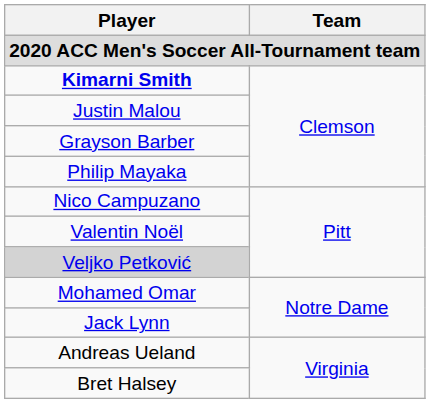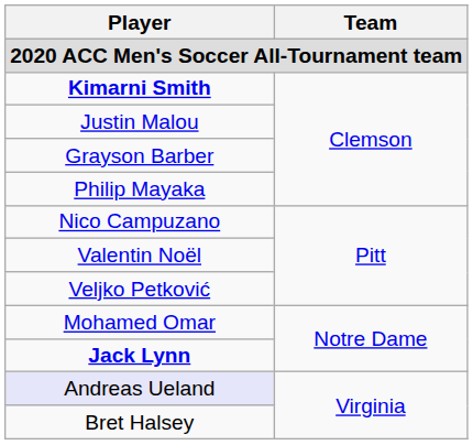Veljko Petković | Player: lightgrey background -> no background
Jack Lynn | Player: normal -> bold
Andreas Ueland | Player: no background -> lavender background
